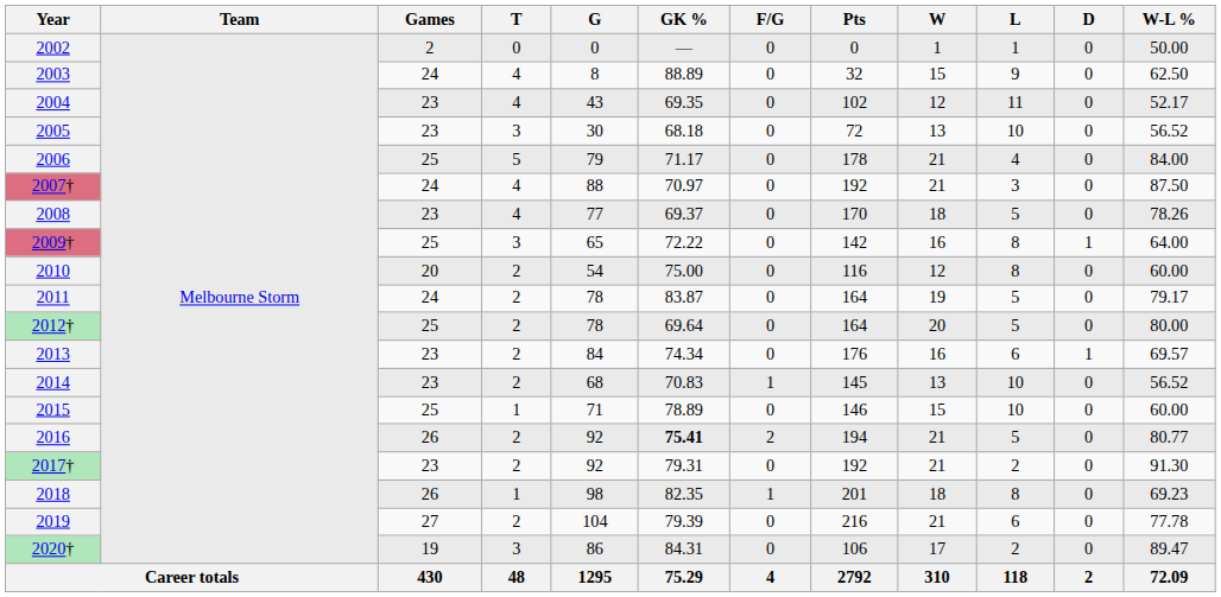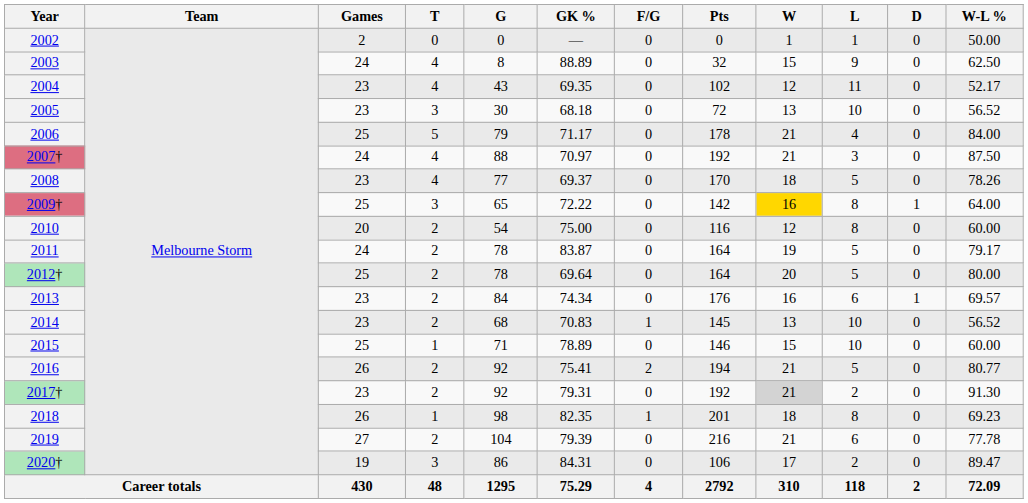2009† | W: no background -> gold background
2016 | GK %: bold -> normal
2017† | W: no background -> lightgrey background
